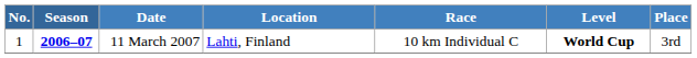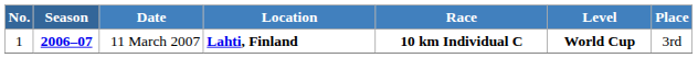11 March 2007 | Location: normal -> bold
11 March 2007 | Race: normal -> bold
